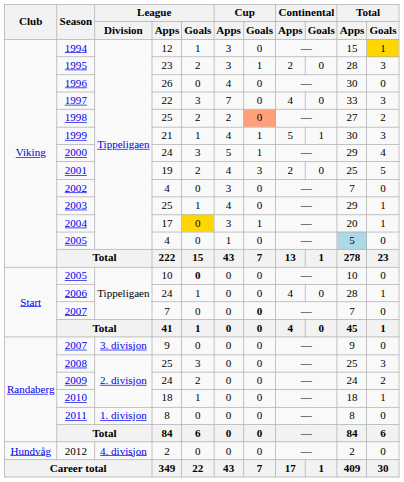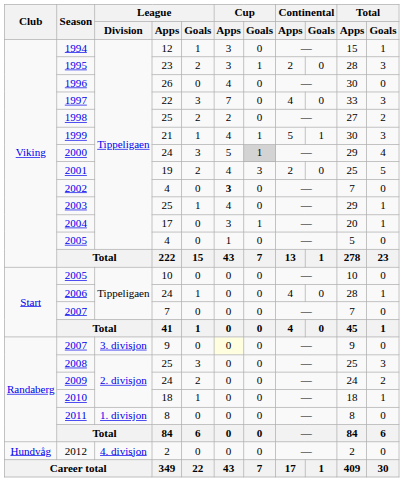1994 | Total / Goals: gold background -> no background
1998 | Cup / Goals: lightsalmon background -> no background
2000 | Cup / Goals: no background -> lightgrey background
2002 | Cup / Apps: normal -> bold
2004 | League / Goals: gold background -> no background
2005 / 4 | Total / Apps: lightblue background -> no background
2005 / 10 | League / Goals: bold -> normal
2007 / 7 | Cup / Goals: bold -> normal
2007 / 9 | Cup / Apps: no background -> lightyellow background
